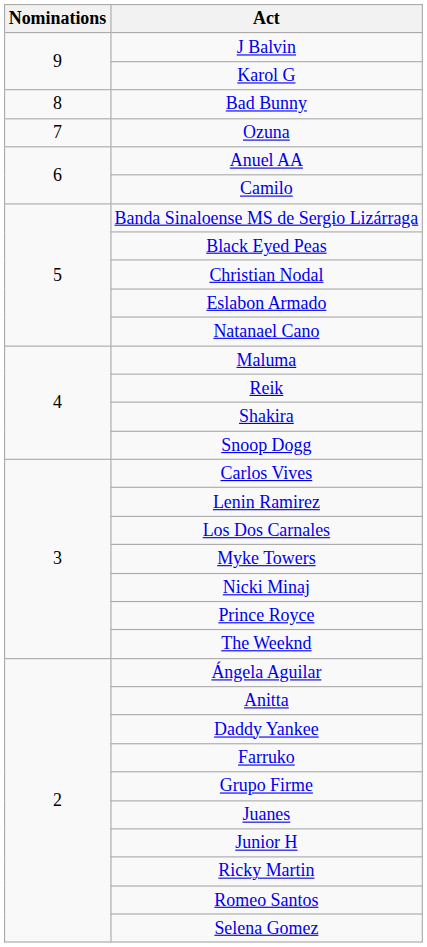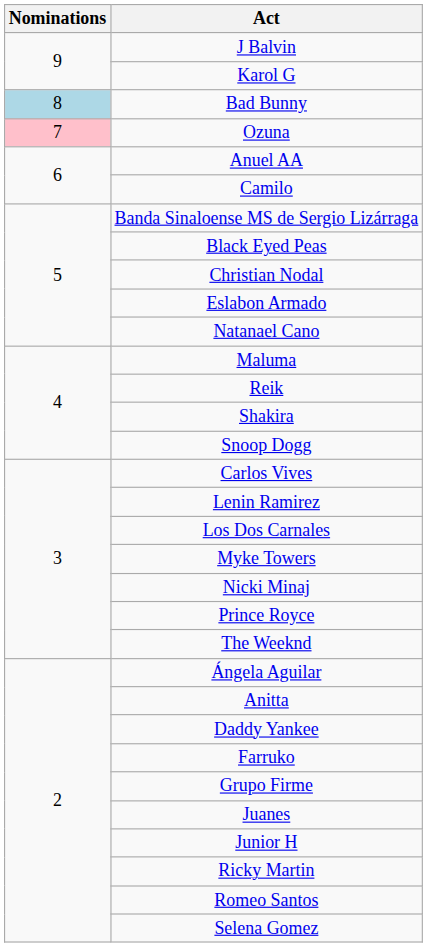Bad Bunny | Nominations: no background -> lightblue background
Ozuna | Nominations: no background -> pink background
